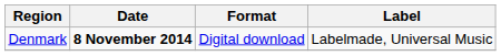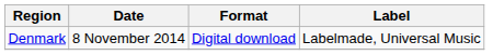Denmark | Date: bold -> normal
